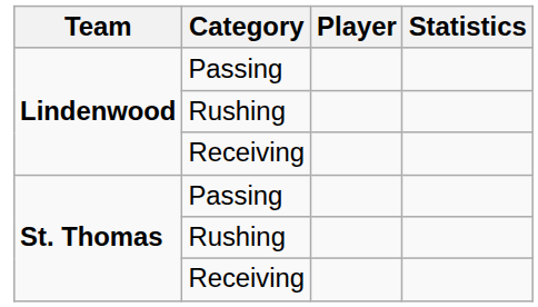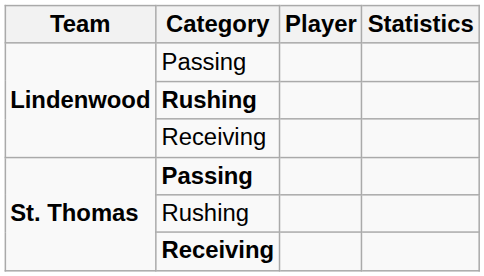Lindenwood / Rushing | Category: normal -> bold
St. Thomas / Passing | Category: normal -> bold
St. Thomas / Receiving | Category: normal -> bold
